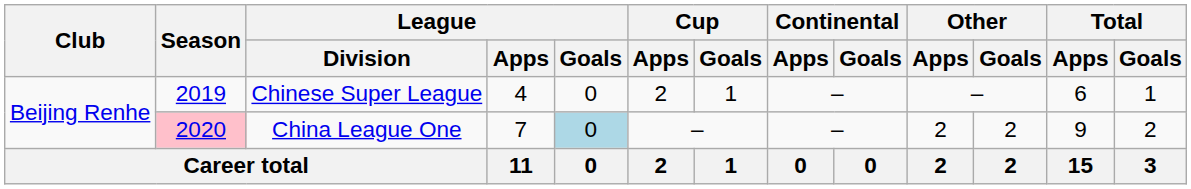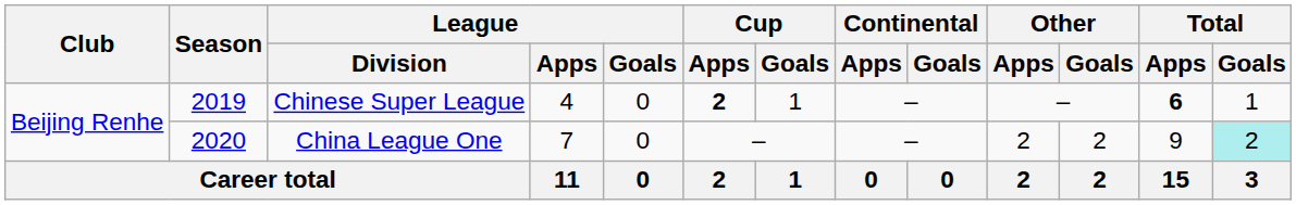Chinese Super League | Cup / Apps: normal -> bold
Chinese Super League | Total / Apps: normal -> bold
China League One | Season: pink background -> no background
China League One | League / Goals: lightblue background -> no background
China League One | Total / Goals: no background -> paleturquoise background
